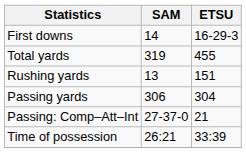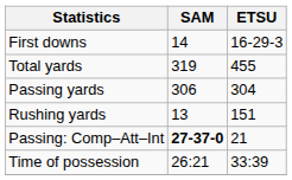rows swapped: Rushing yards <-> Passing yards
Passing: Comp–Att–Int | SAM: normal -> bold
